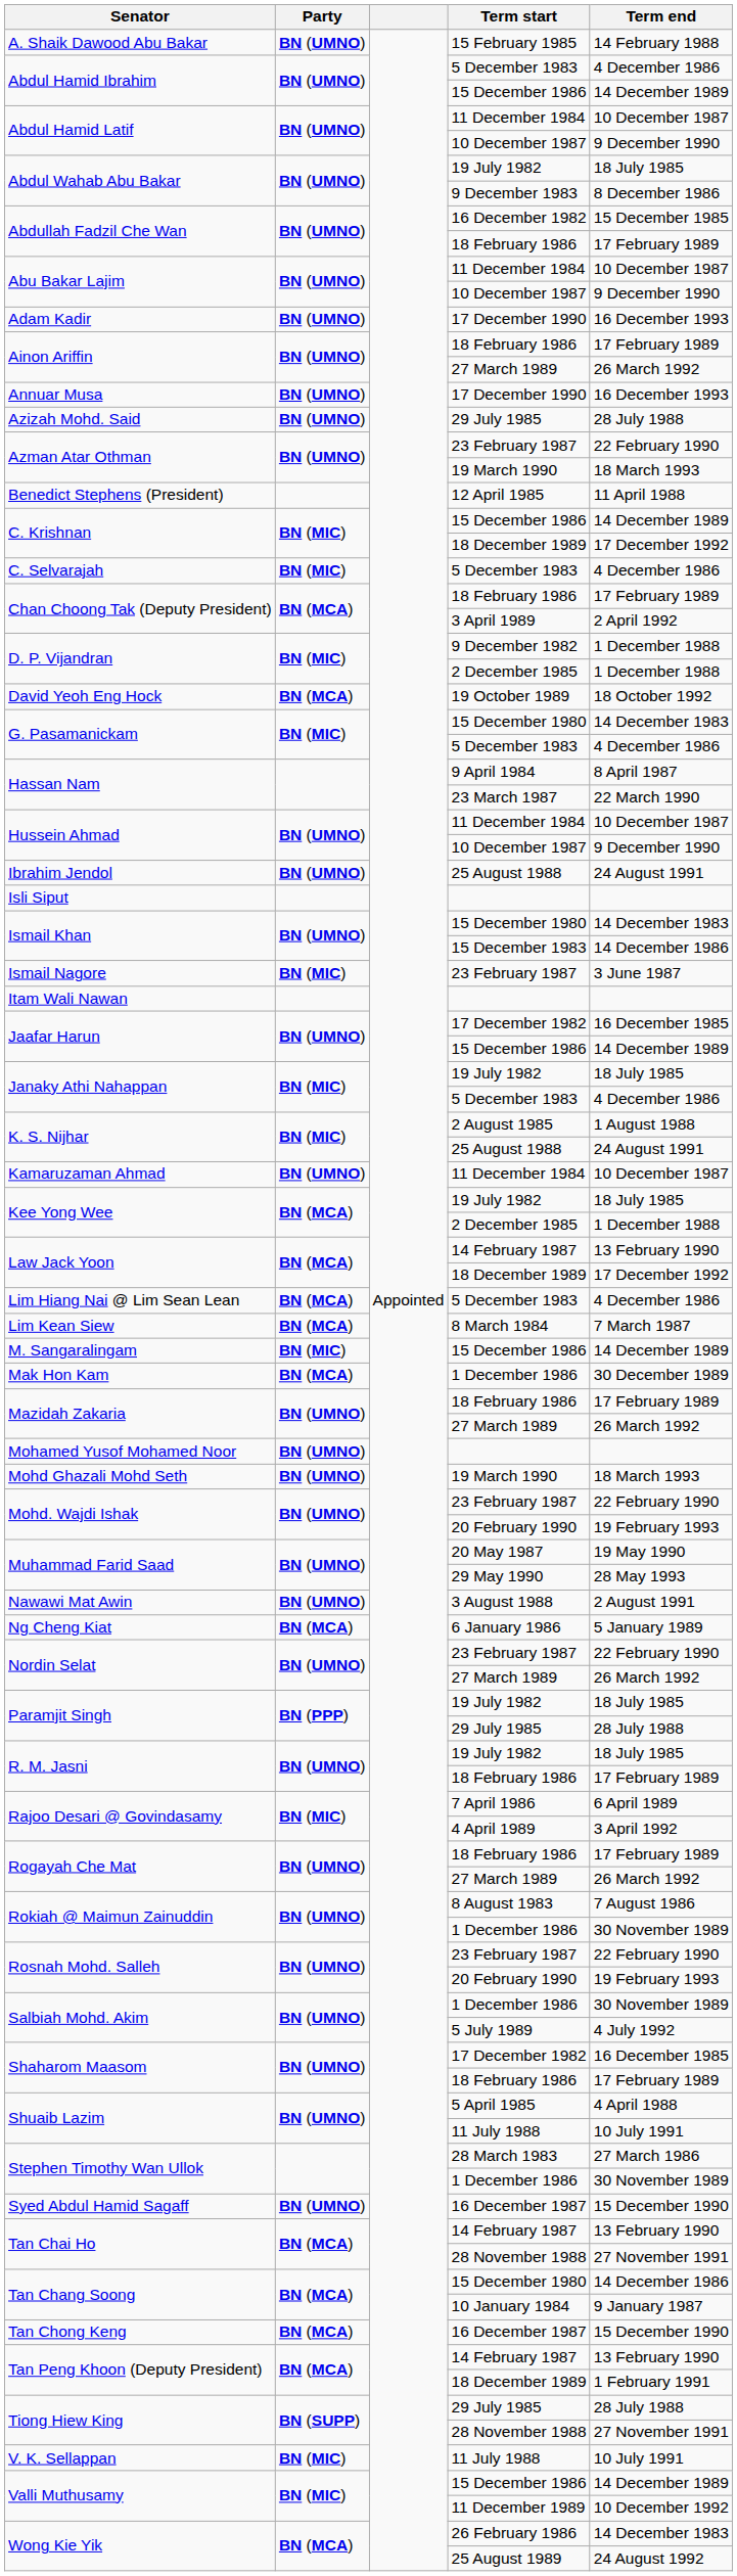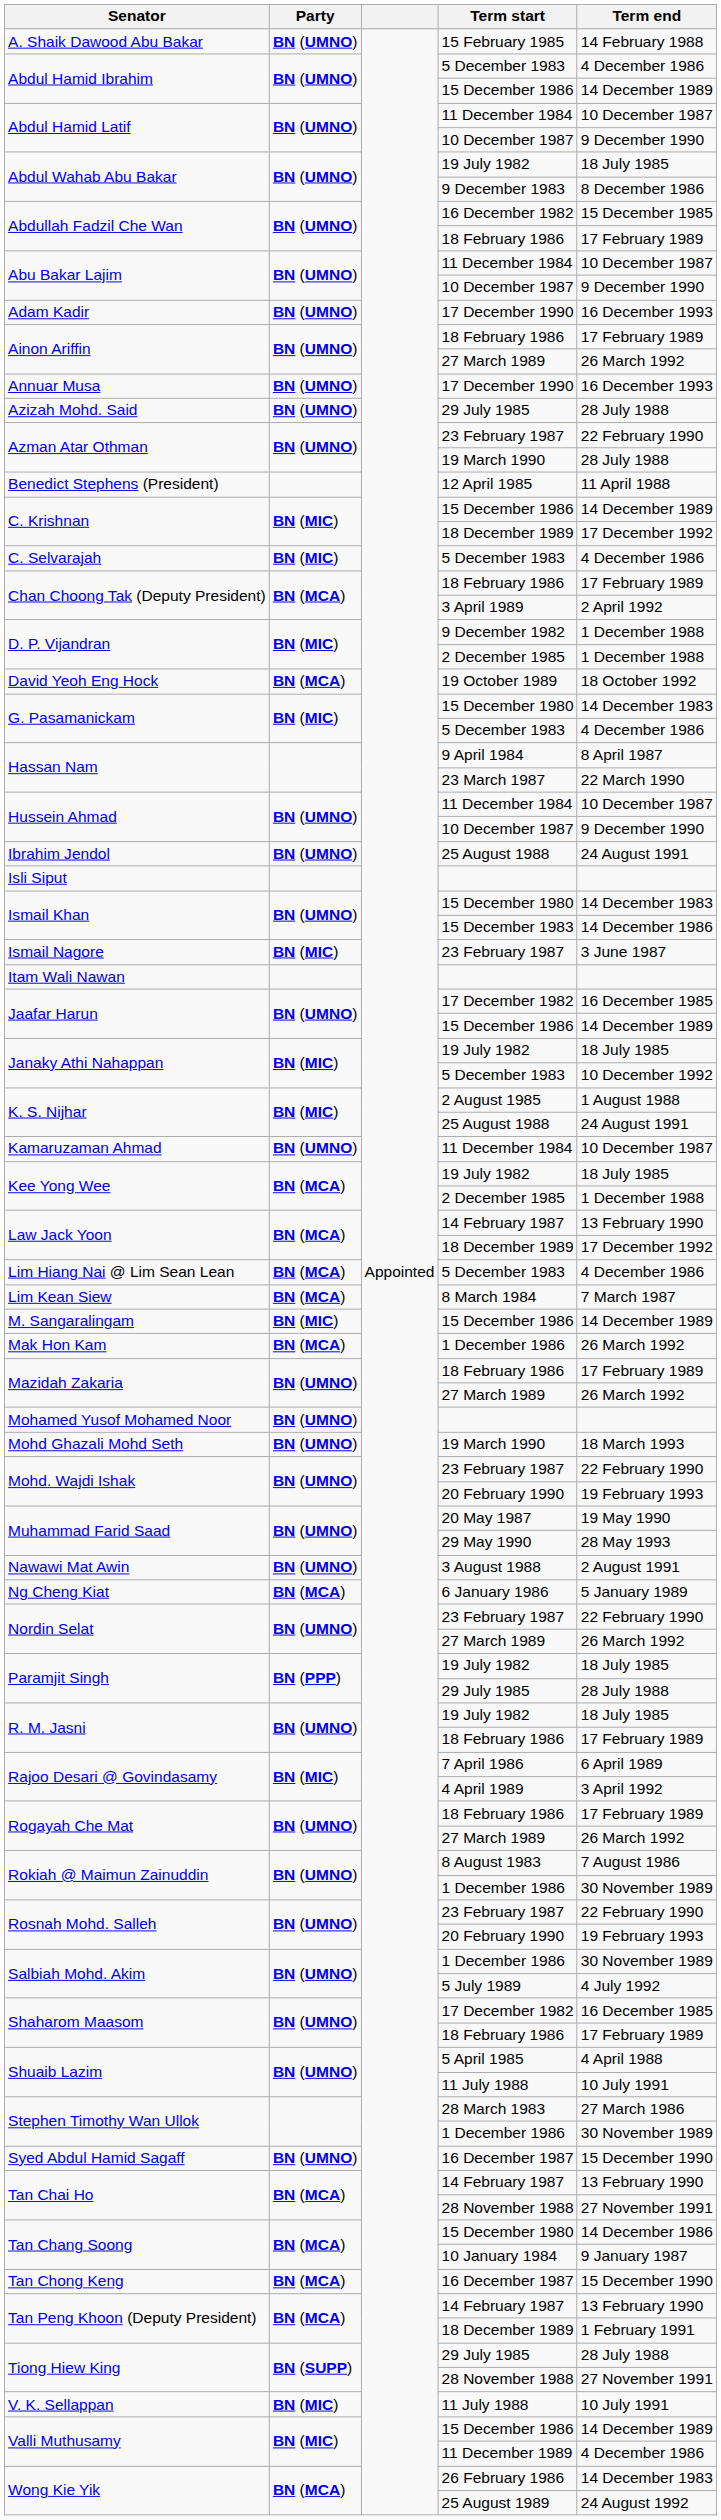Azman Atar Othman / 19 March 1990 | Term end: 18 March 1993 -> 28 July 1988
Janaky Athi Nahappan / 5 December 1983 | Term end: 4 December 1986 -> 10 December 1992
Mak Hon Kam | Term end: 30 December 1989 -> 26 March 1992
Valli Muthusamy / 11 December 1989 | Term end: 10 December 1992 -> 4 December 1986
